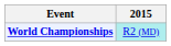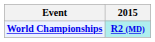World Championships | 2015: normal -> bold
